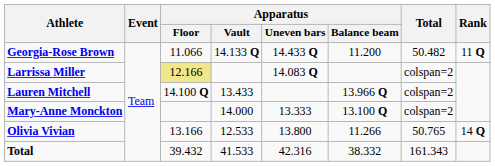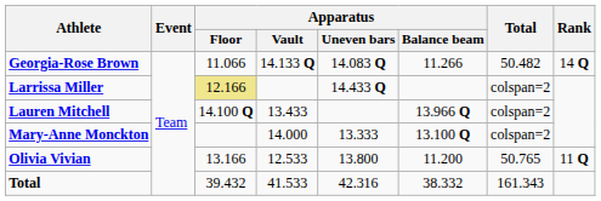Georgia-Rose Brown | Apparatus / Uneven bars: 14.433 Q -> 14.083 Q
Georgia-Rose Brown | Apparatus / Balance beam: 11.200 -> 11.266
Georgia-Rose Brown | Rank: 11 Q -> 14 Q
Larrissa Miller | Apparatus / Uneven bars: 14.083 Q -> 14.433 Q
Olivia Vivian | Apparatus / Balance beam: 11.266 -> 11.200
Olivia Vivian | Rank: 14 Q -> 11 Q
